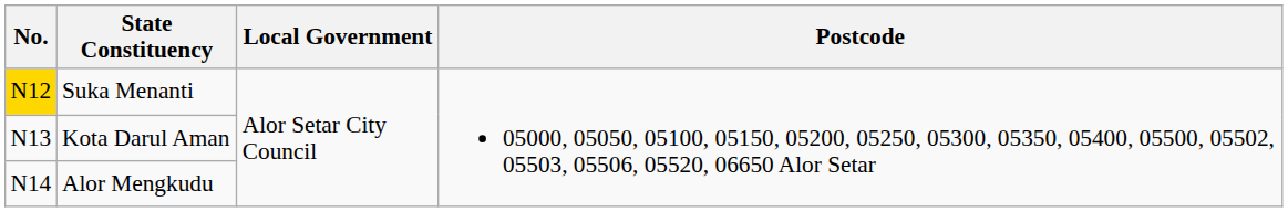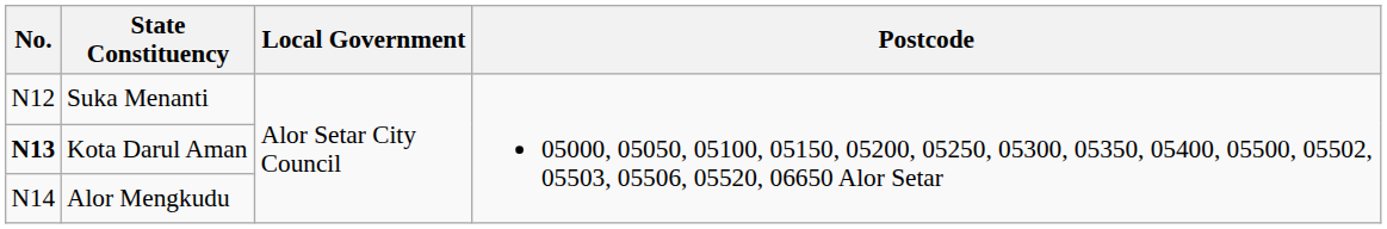Suka Menanti | No.: gold background -> no background
Kota Darul Aman | No.: normal -> bold
